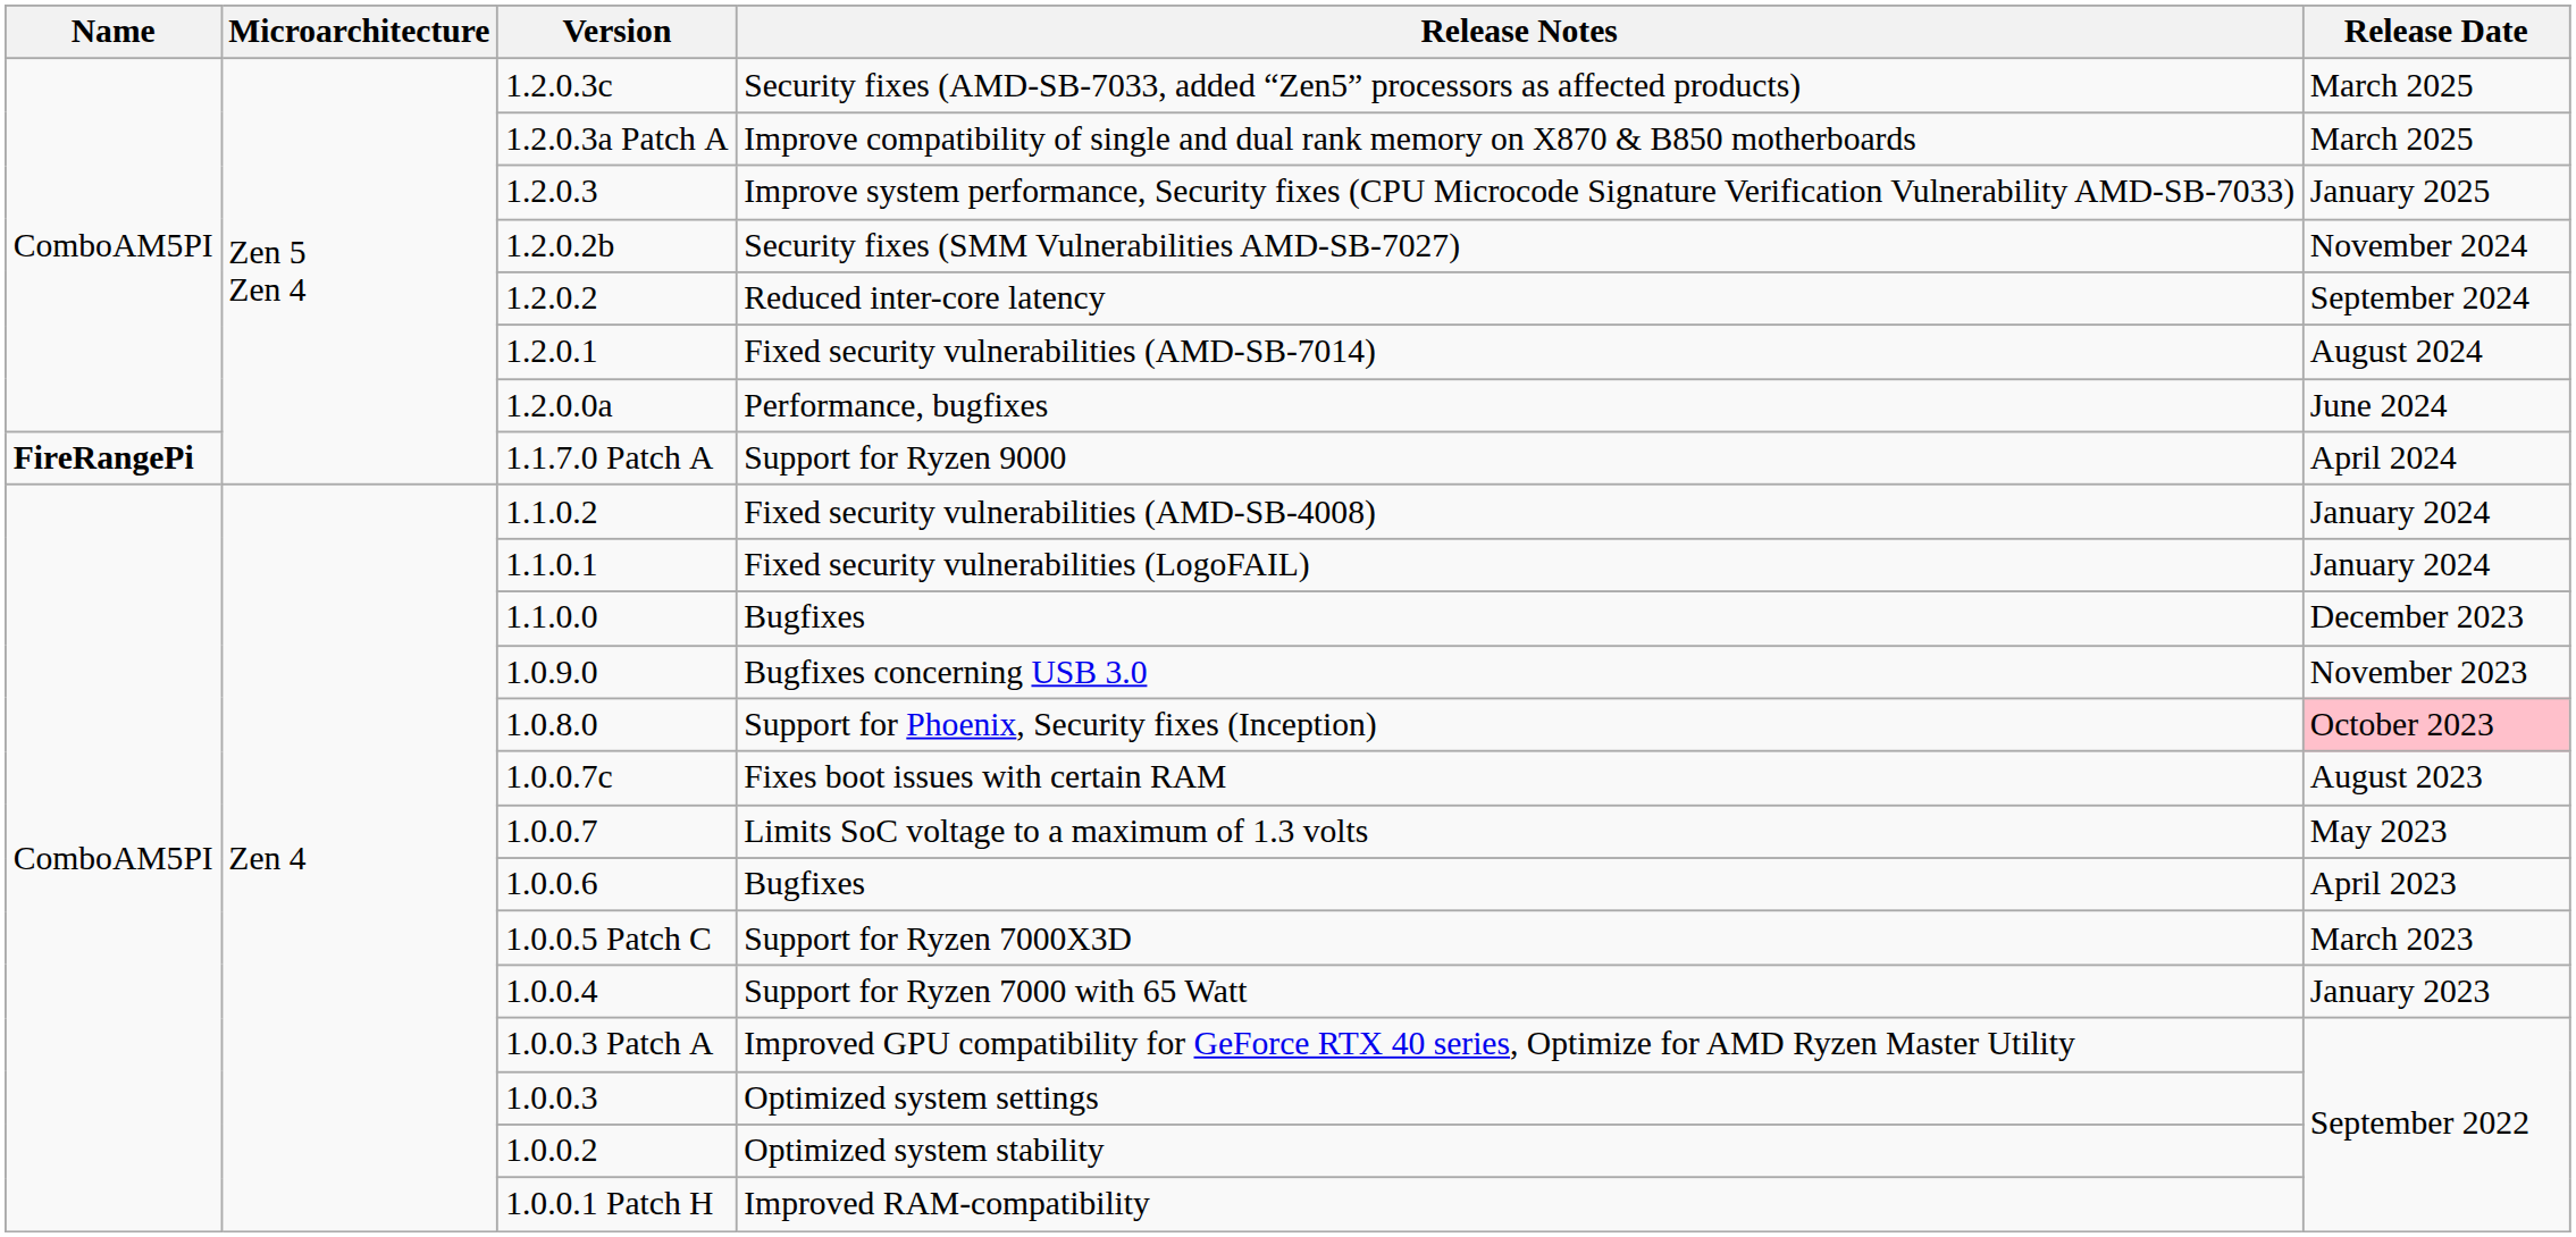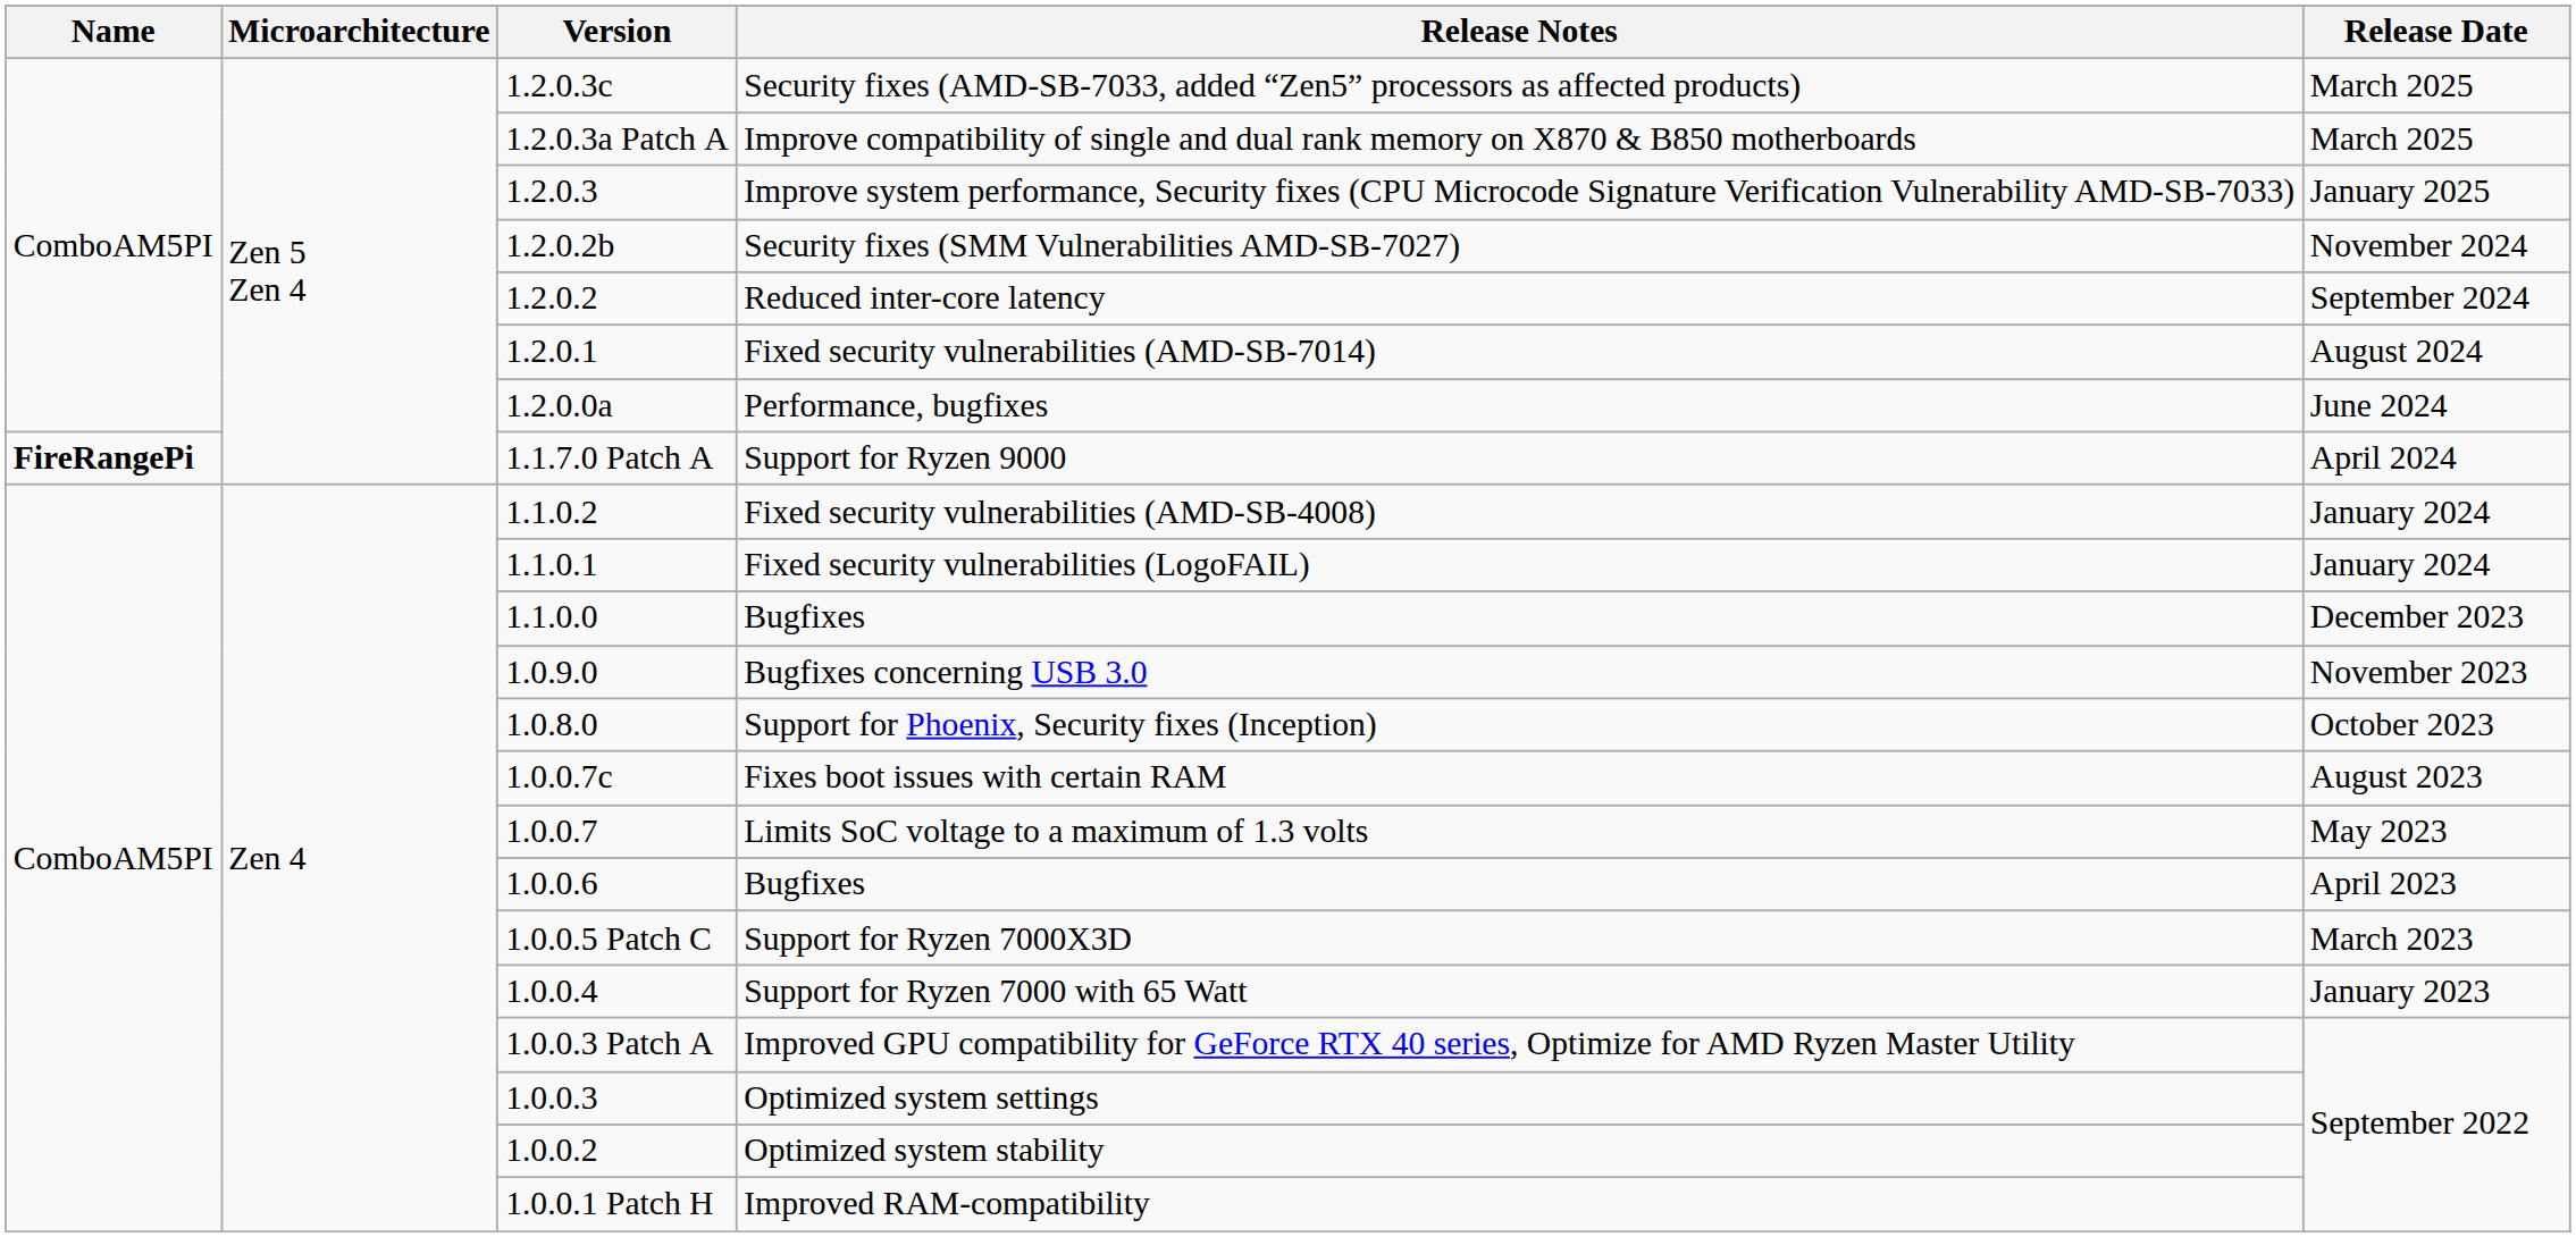Support for Phoenix, Security fixes (Inception) | Release Date: pink background -> no background
